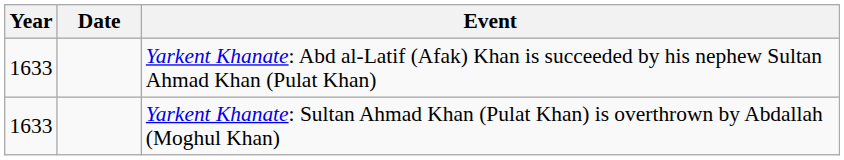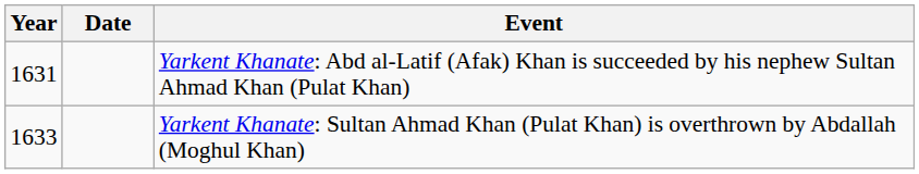row 2 | Year: 1633 -> 1631
